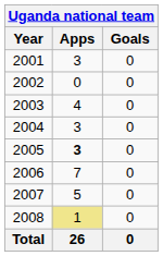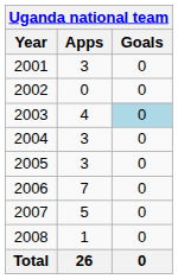2003 | Goals: no background -> lightblue background
2005 | Apps: bold -> normal
2008 | Apps: khaki background -> no background
